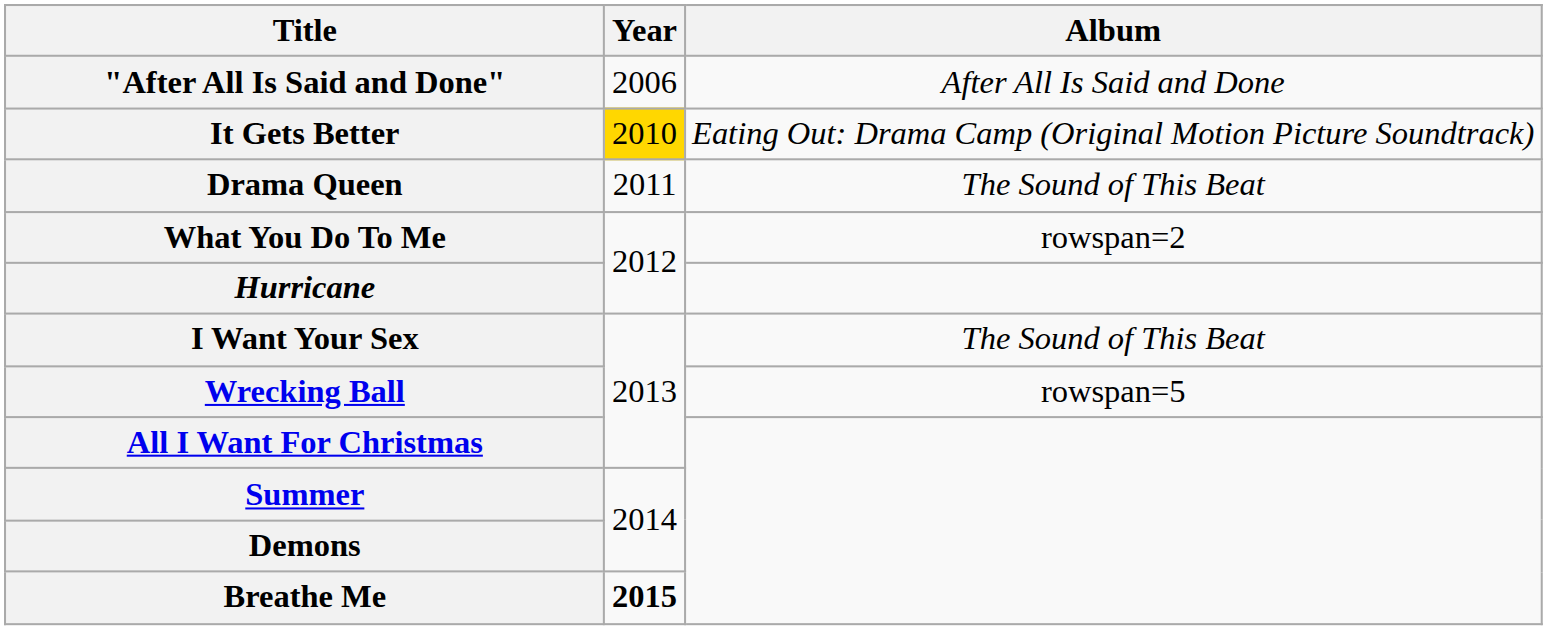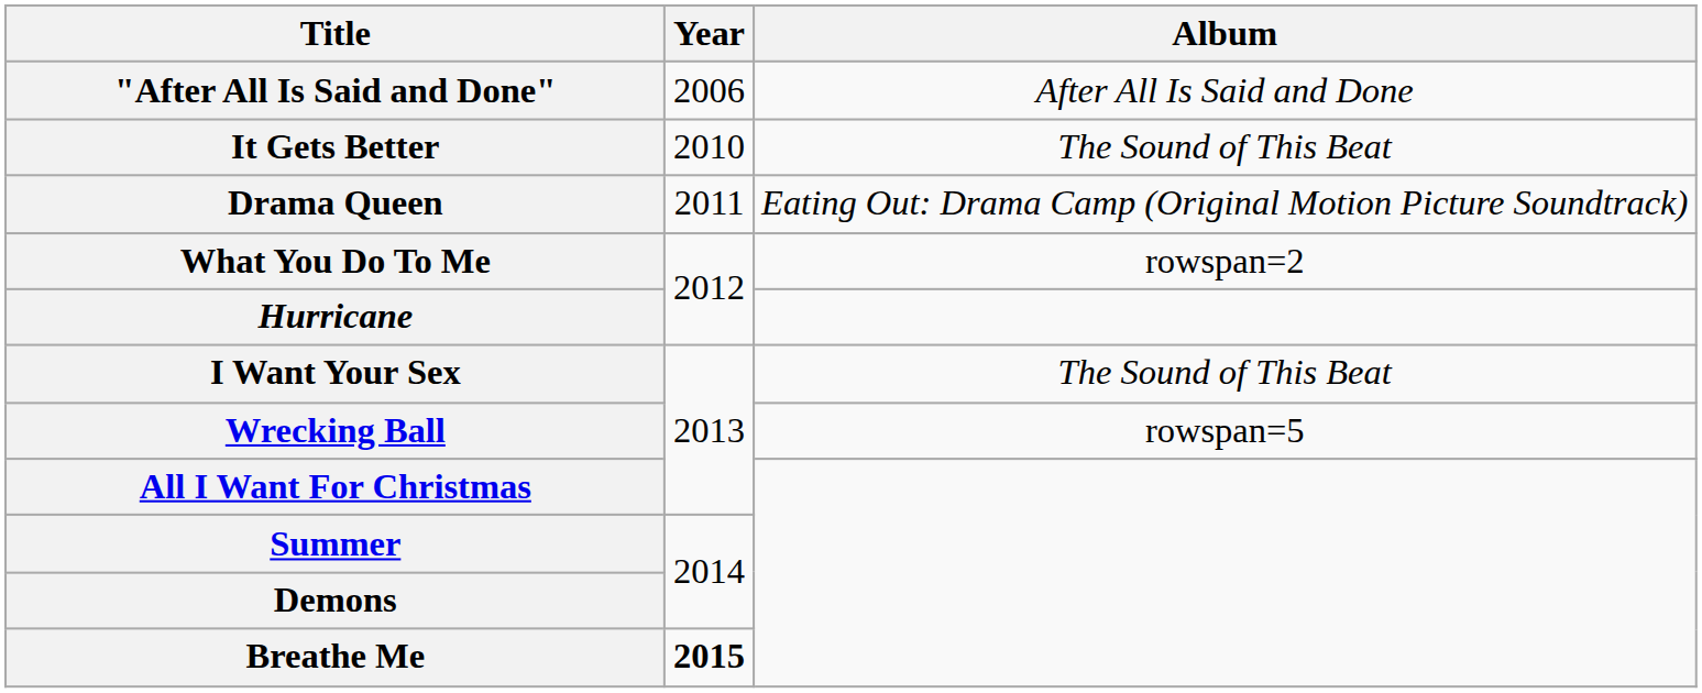It Gets Better | Year: gold background -> no background
It Gets Better | Album: Eating Out: Drama Camp (Original Motion Picture Soundtrack) -> The Sound of This Beat
Drama Queen | Album: The Sound of This Beat -> Eating Out: Drama Camp (Original Motion Picture Soundtrack)
